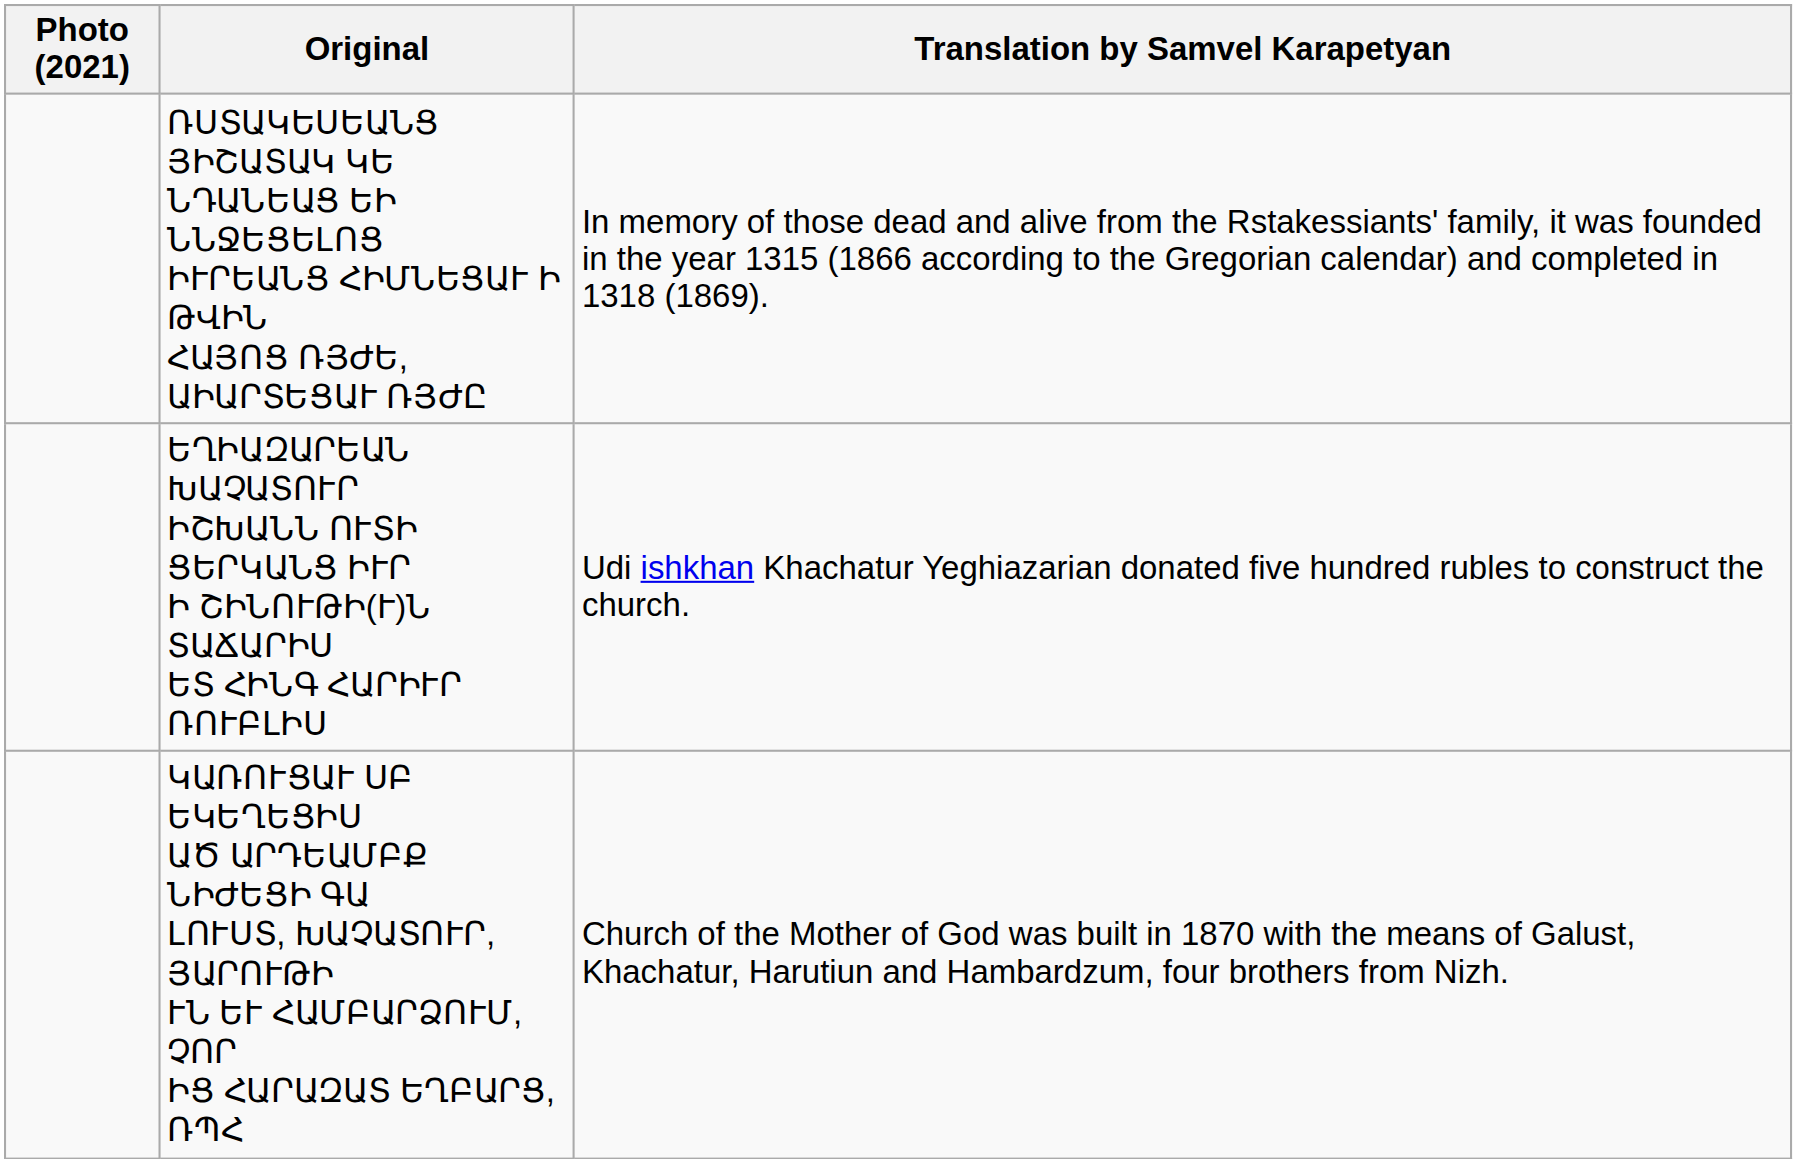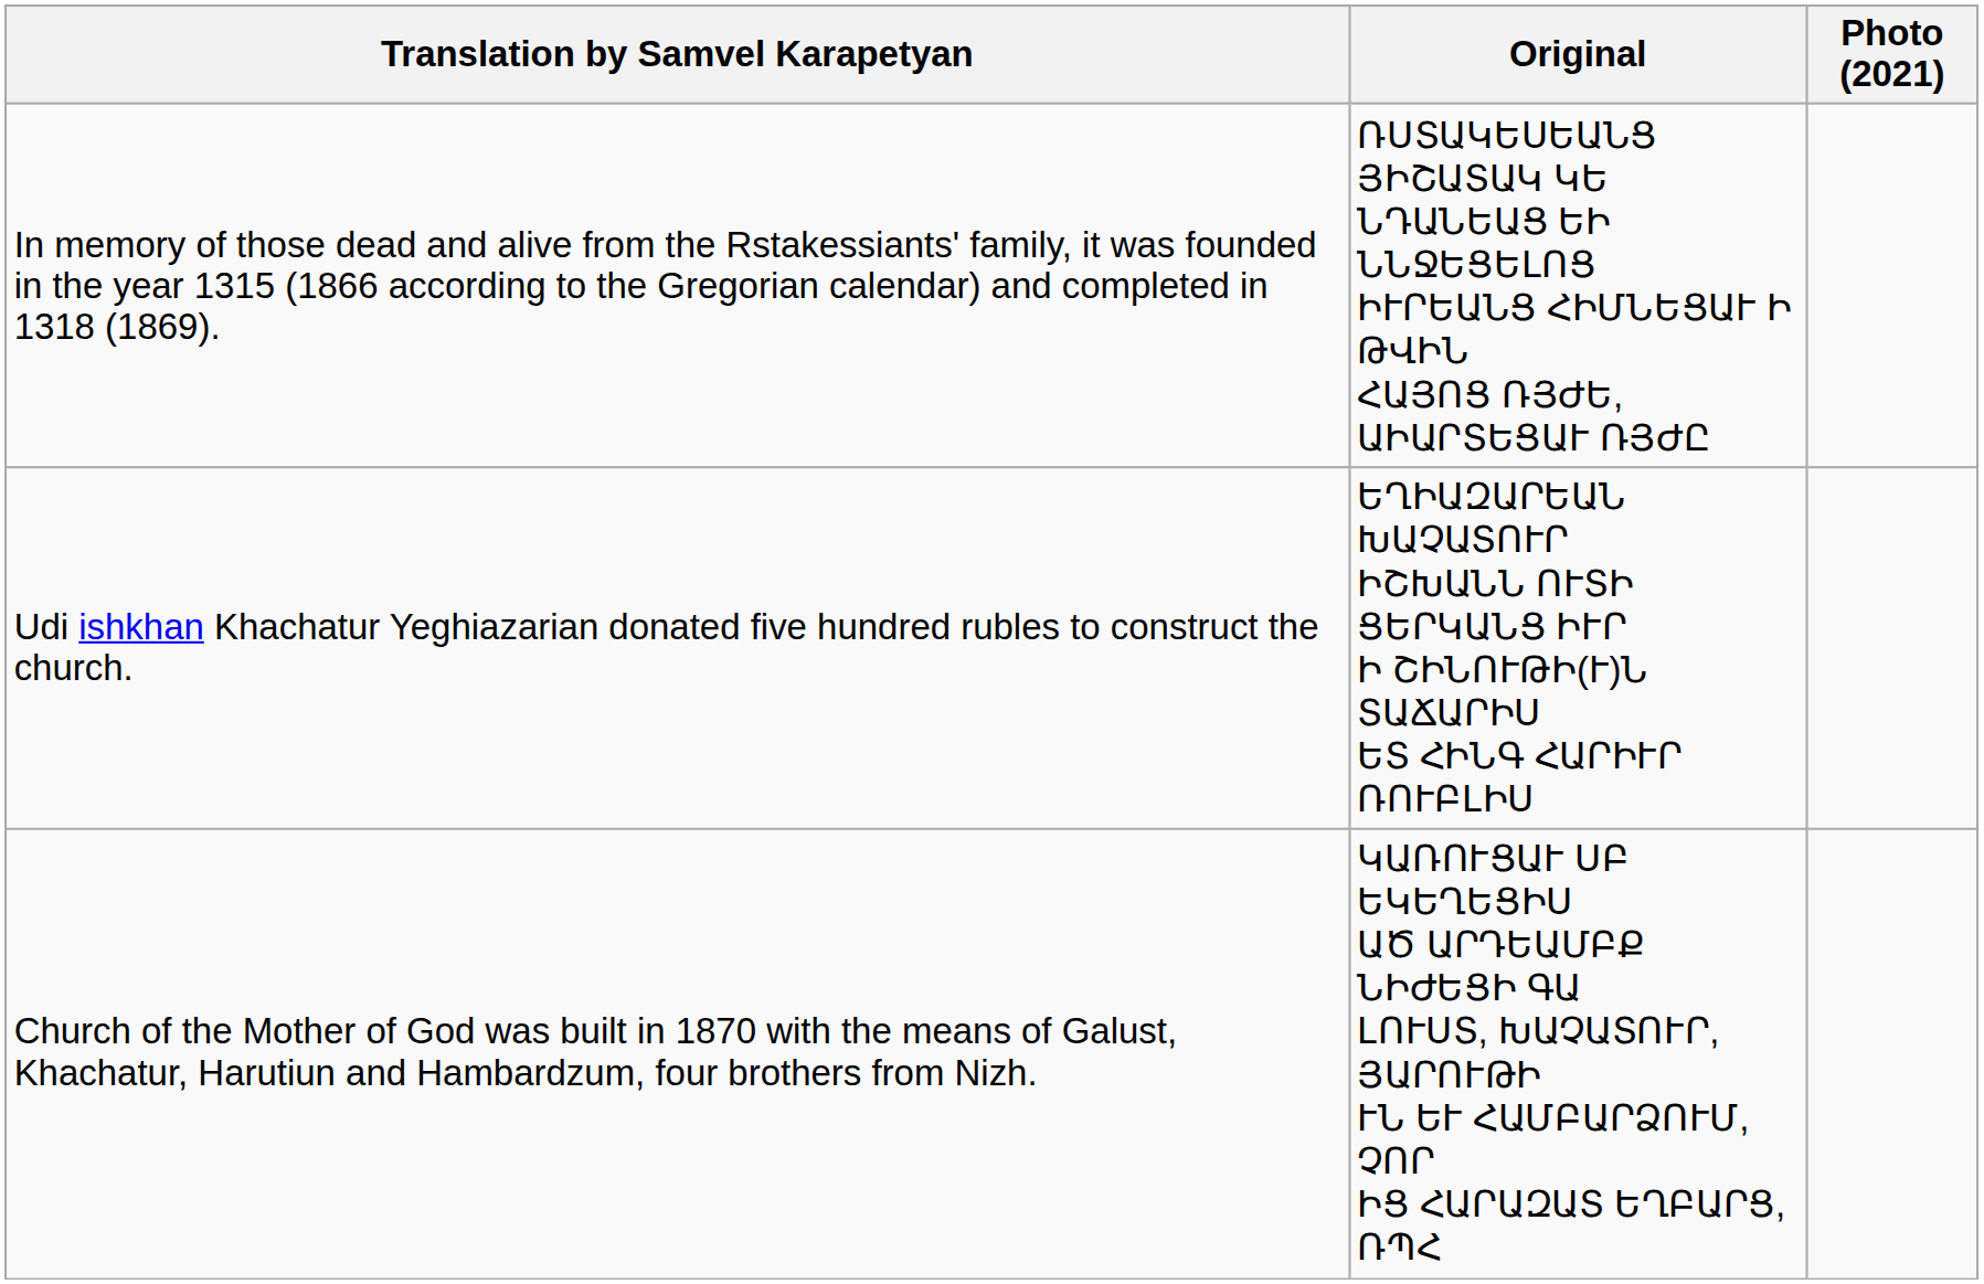columns swapped: Photo (2021) <-> Translation by Samvel Karapetyan
